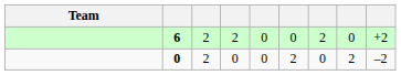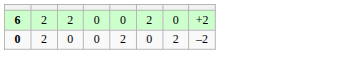- column: Team
